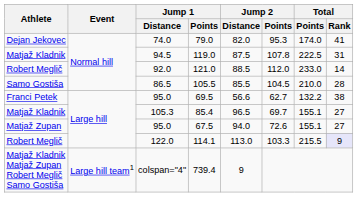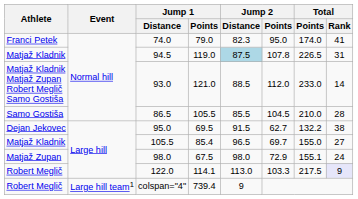79.0 | Athlete: Dejan Jekovec -> Franci Petek
79.0 | Jump 2 / Distance: 82.0 -> 82.3
79.0 | Jump 2 / Points: 95.3 -> 95.0
119.0 | Jump 2 / Distance: no background -> lightblue background
119.0 | Total / Points: 222.5 -> 226.5
121.0 | Athlete: Robert Meglič -> Matjaž Kladnik Matjaž Zupan Robert Meglič Samo Gostiša
121.0 | Jump 1 / Distance: 92.0 -> 93.0
69.5 | Athlete: Franci Petek -> Dejan Jekovec
69.5 | Jump 2 / Distance: 56.6 -> 91.5
85.4 | Jump 1 / Distance: 105.3 -> 105.5
85.4 | Total / Points: 155.1 -> 155.0
67.5 | Jump 1 / Distance: 95.0 -> 98.0
67.5 | Jump 2 / Distance: 94.0 -> 98.0
67.5 | Jump 2 / Points: 72.6 -> 72.9
67.5 | Total / Rank: 27 -> 24
114.1 | Total / Points: 215.5 -> 217.5
739.4 | Athlete: Matjaž Kladnik Matjaž Zupan Robert Meglič Samo Gostiša -> Robert Meglič
